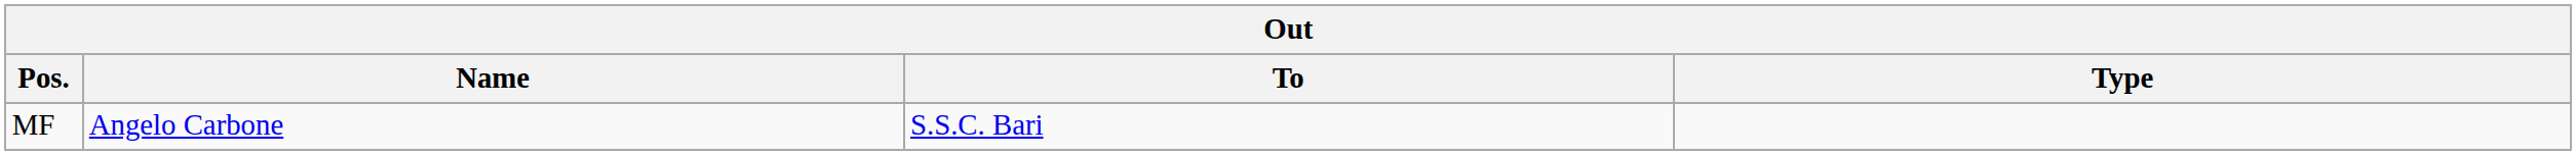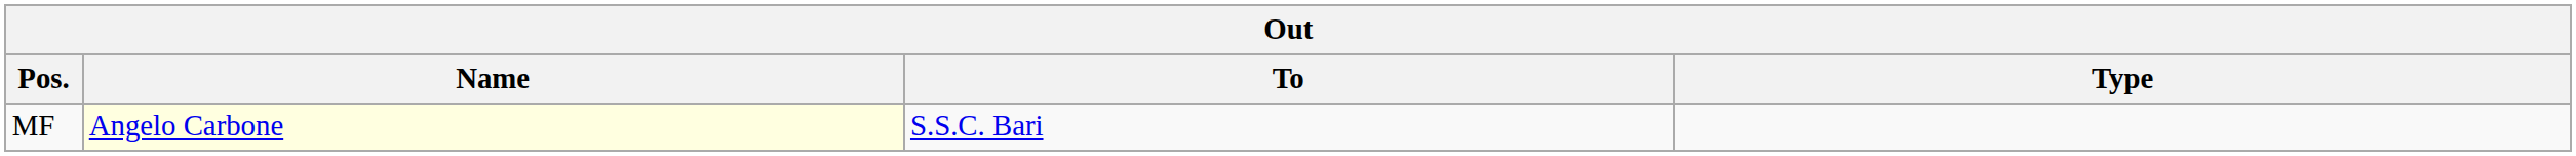MF | Name: no background -> lightyellow background
